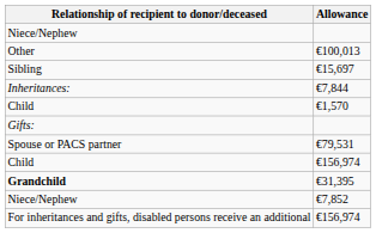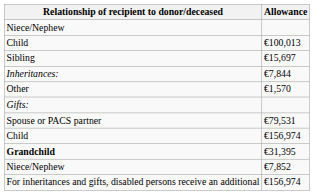row 3 | Relationship of recipient to donor/deceased: Other -> Child
row 6 | Relationship of recipient to donor/deceased: Child -> Other
